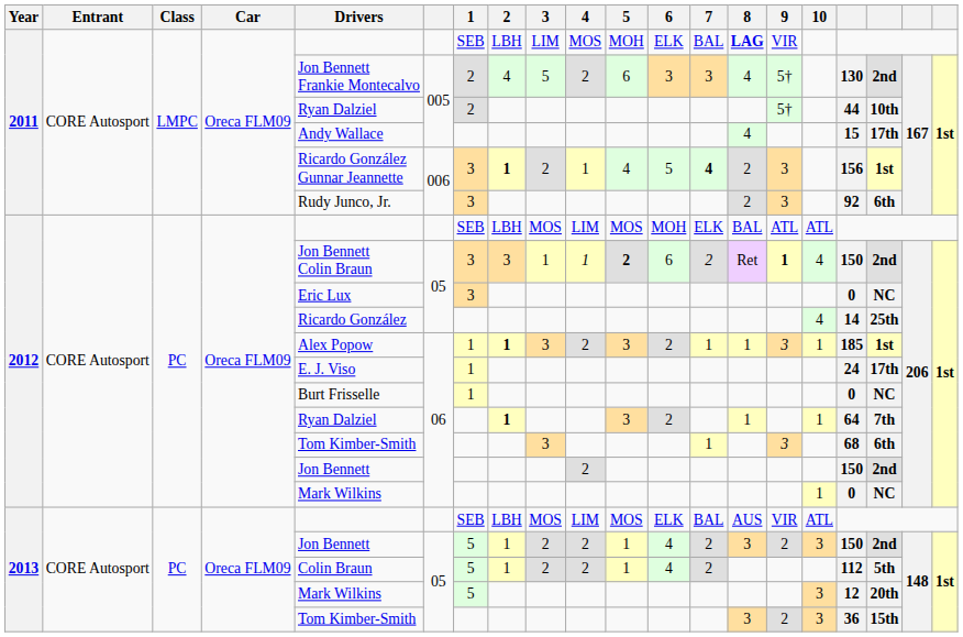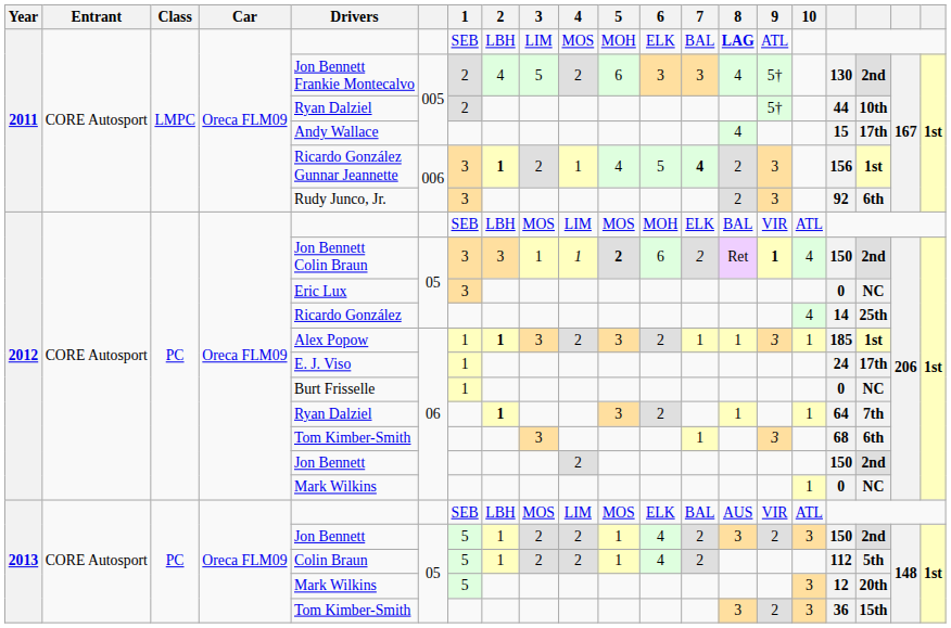row 2 | 9: VIR -> ATL
row 8 | 9: ATL -> VIR
